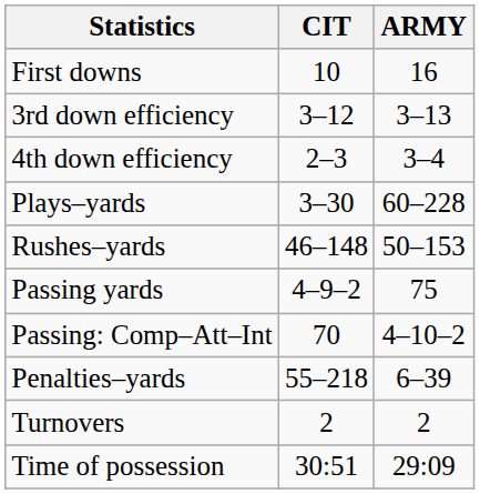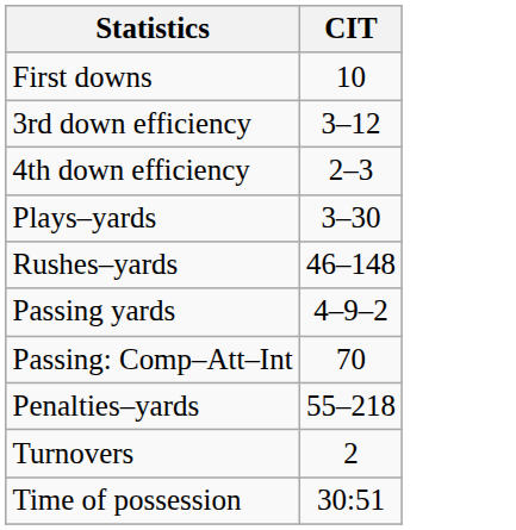- column: ARMY | 16 | 3–13 | 3–4 | 60–228 | 50–153 | 75 | 4–10–2 | 6–39 | 2 | 29:09
